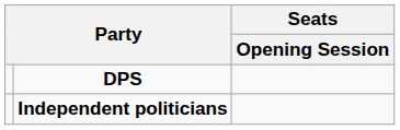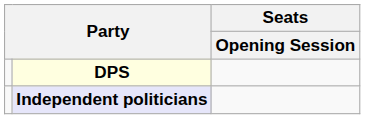DPS | column 2: no background -> lightyellow background
Independent politicians | column 2: no background -> lavender background
